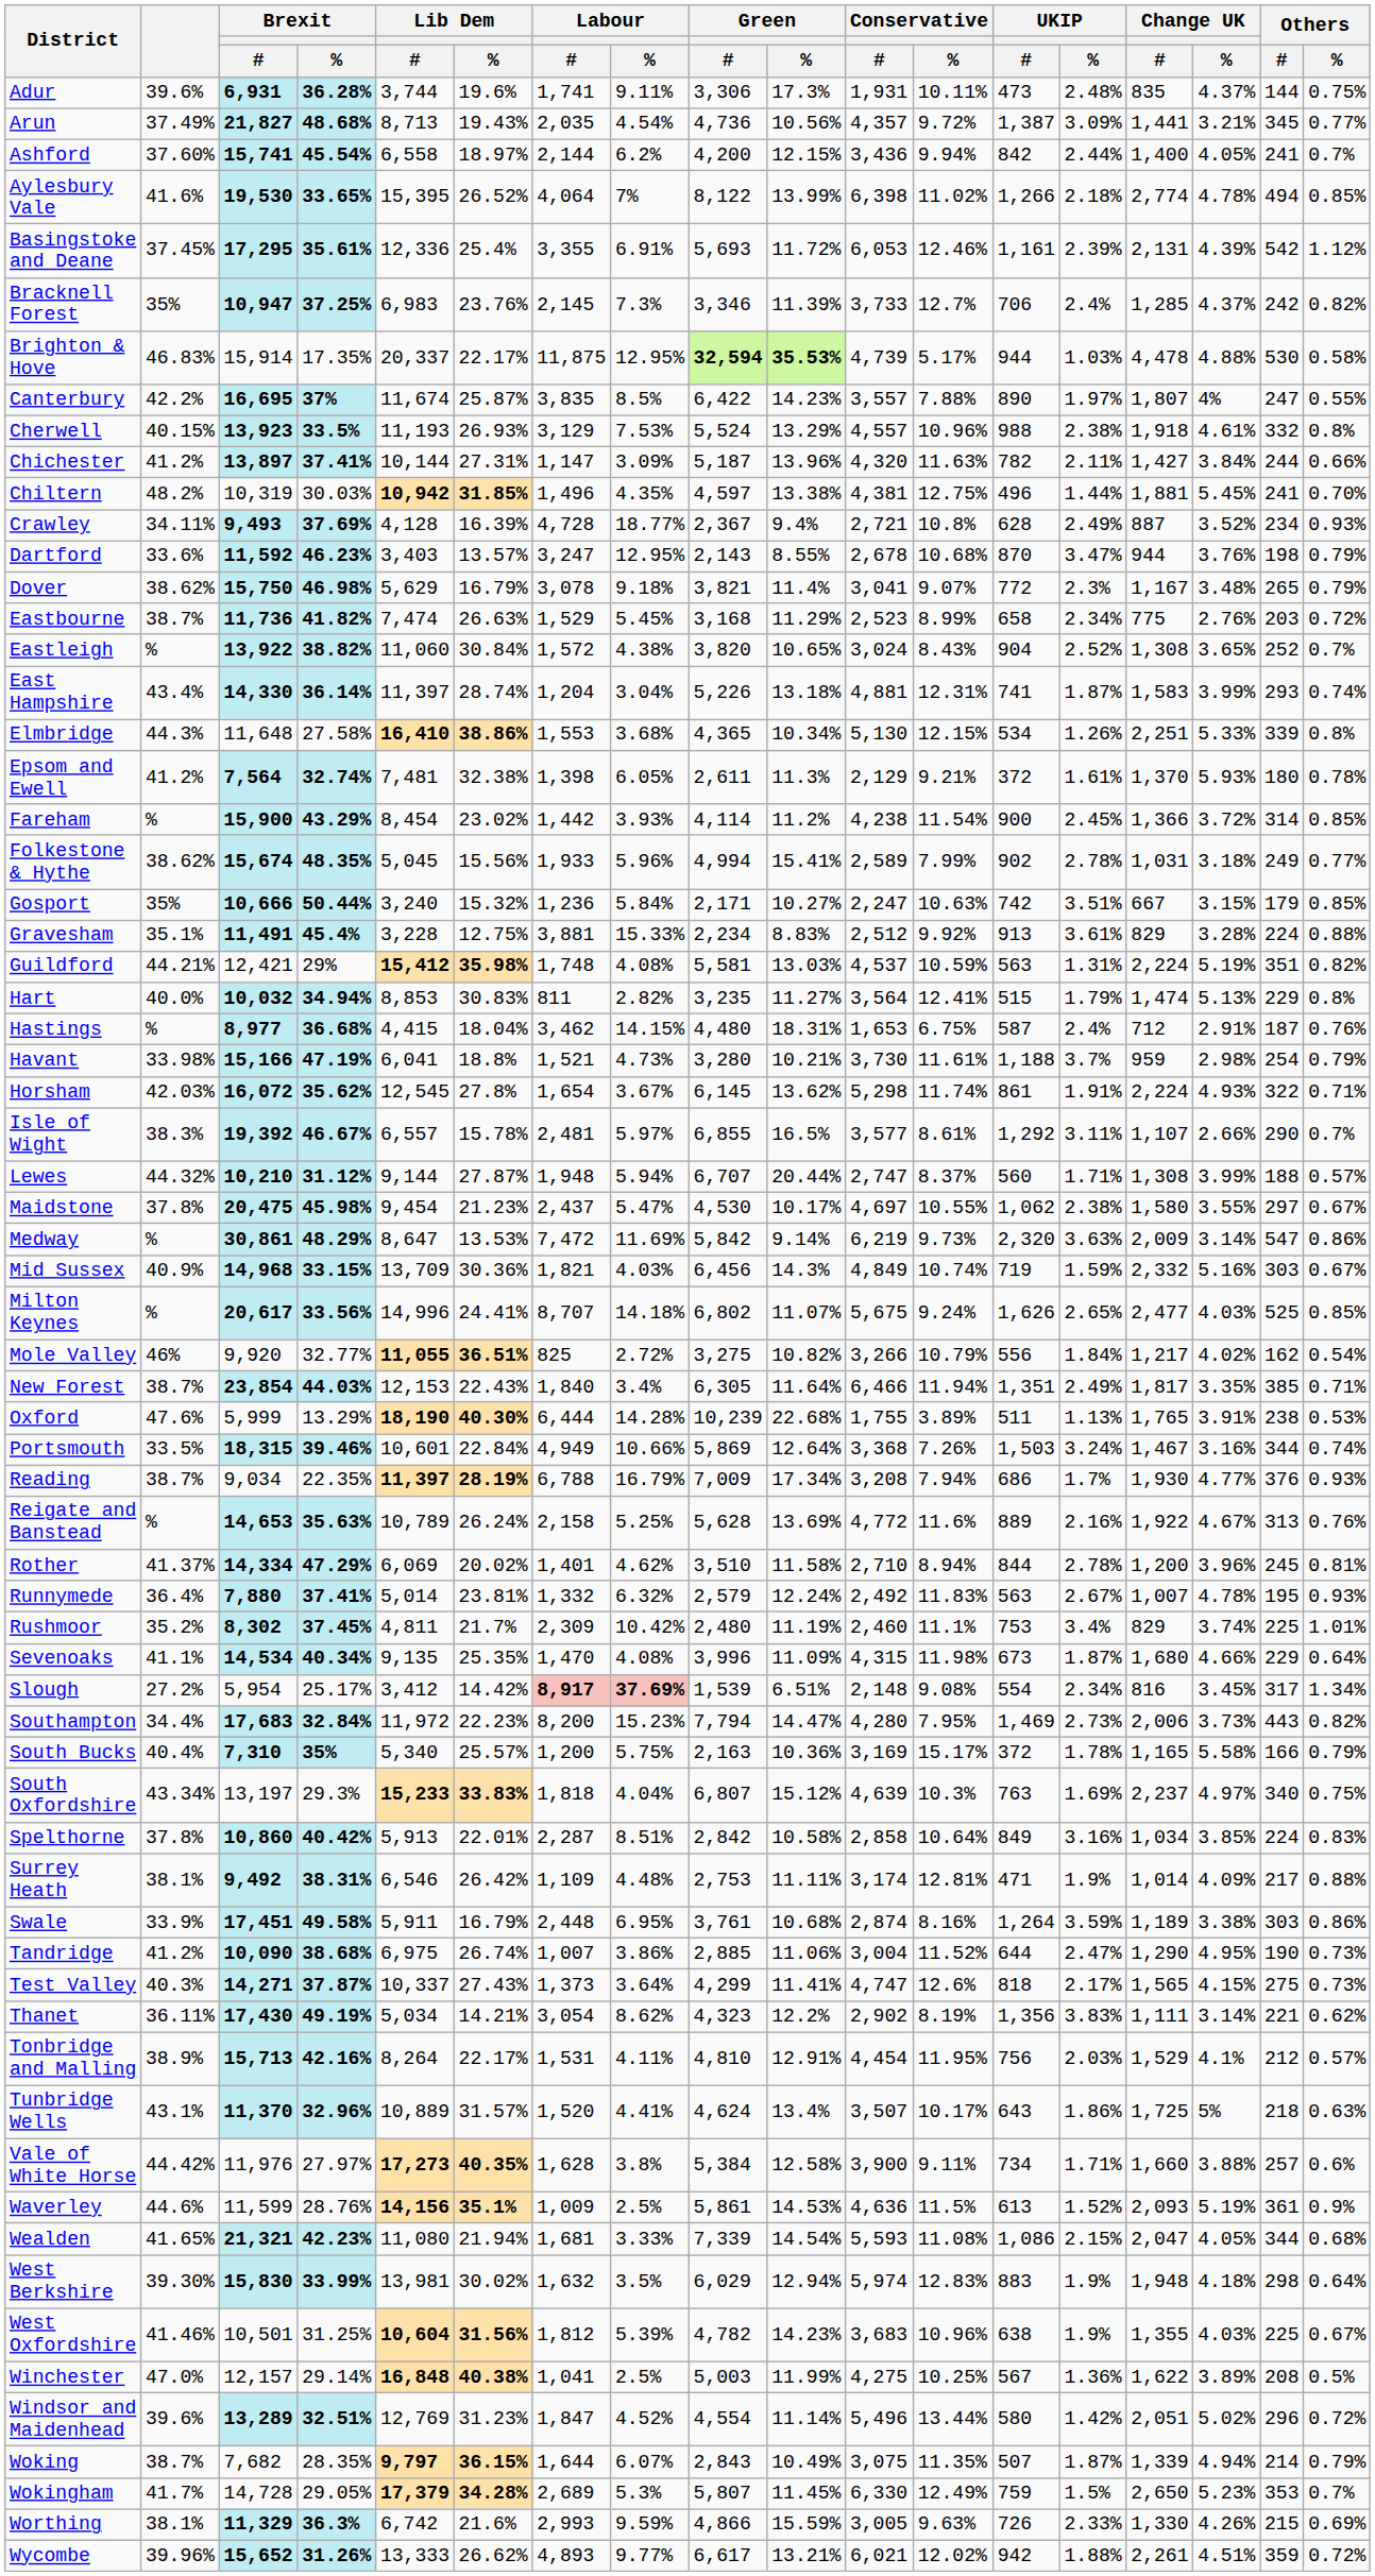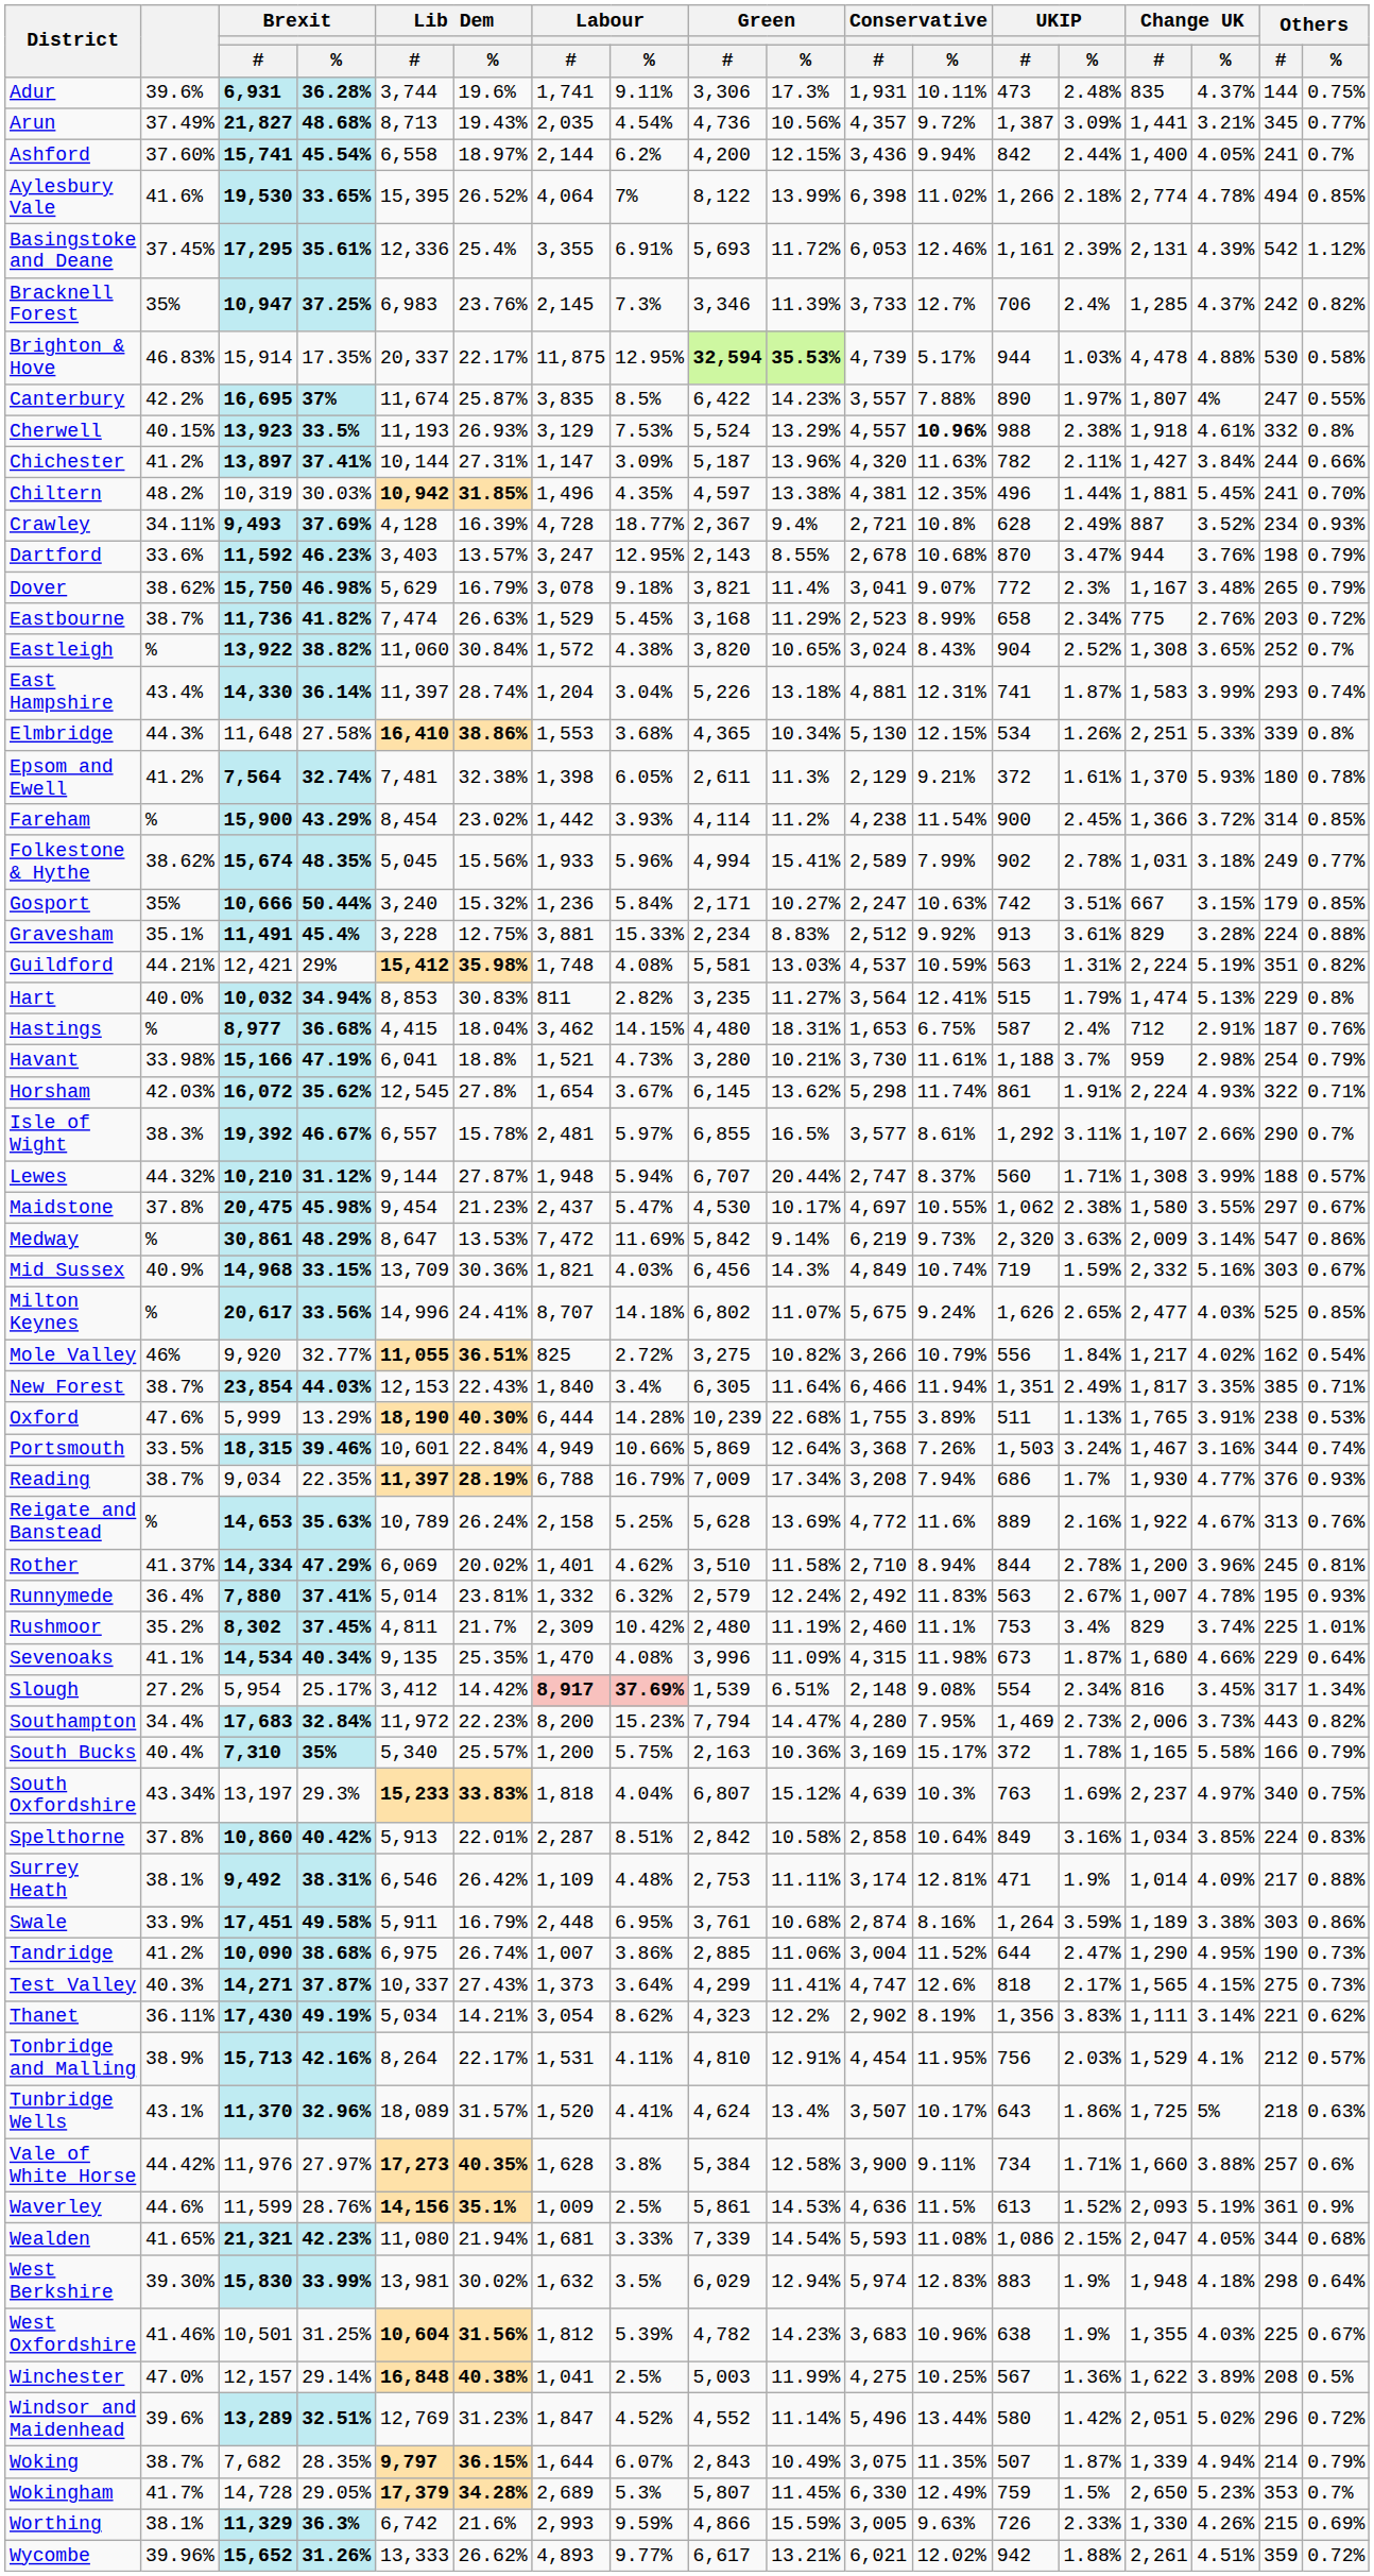Cherwell | Conservative / %: normal -> bold
Chiltern | Conservative / %: 12.75% -> 12.35%
Tunbridge Wells | Lib Dem / #: 10,889 -> 18,089
Windsor and Maidenhead | Green / #: 4,554 -> 4,552
